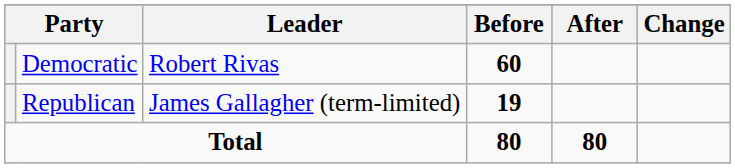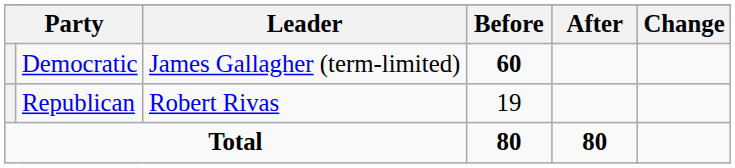Democratic | Leader: Robert Rivas -> James Gallagher (term-limited)
Republican | Leader: James Gallagher (term-limited) -> Robert Rivas
Republican | Before: bold -> normal
